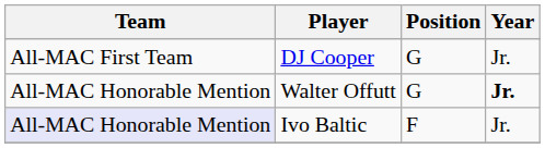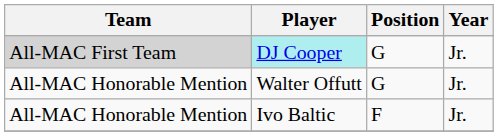row 2 | Team: no background -> lightgrey background
row 2 | Player: no background -> paleturquoise background
row 3 | Year: bold -> normal
row 4 | Team: lavender background -> no background
